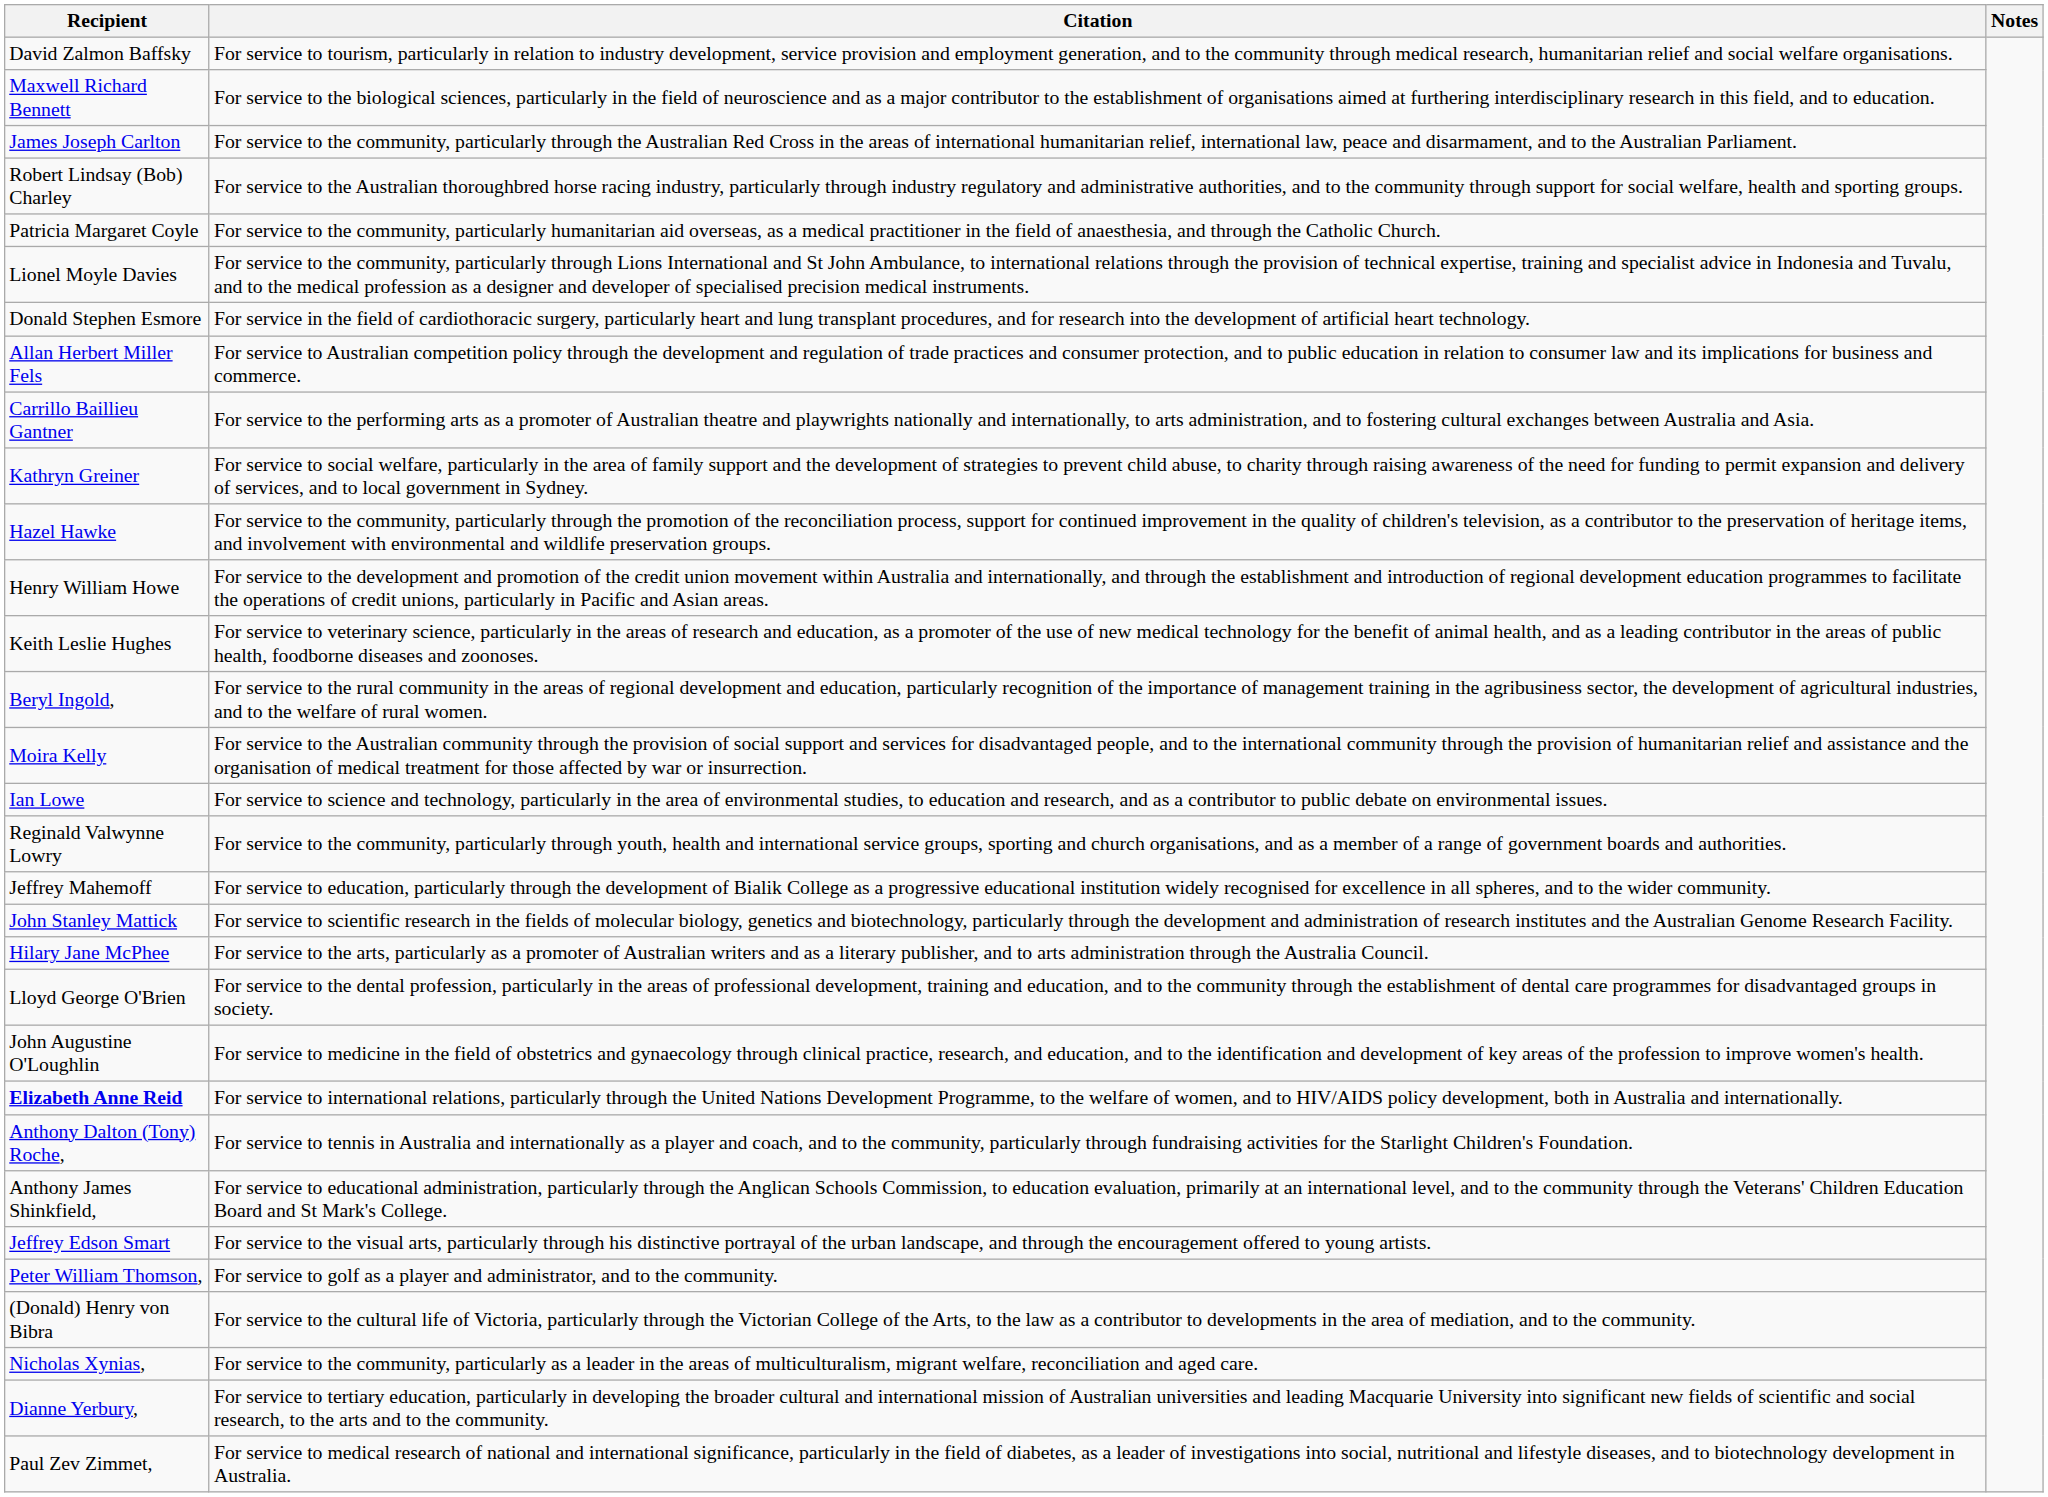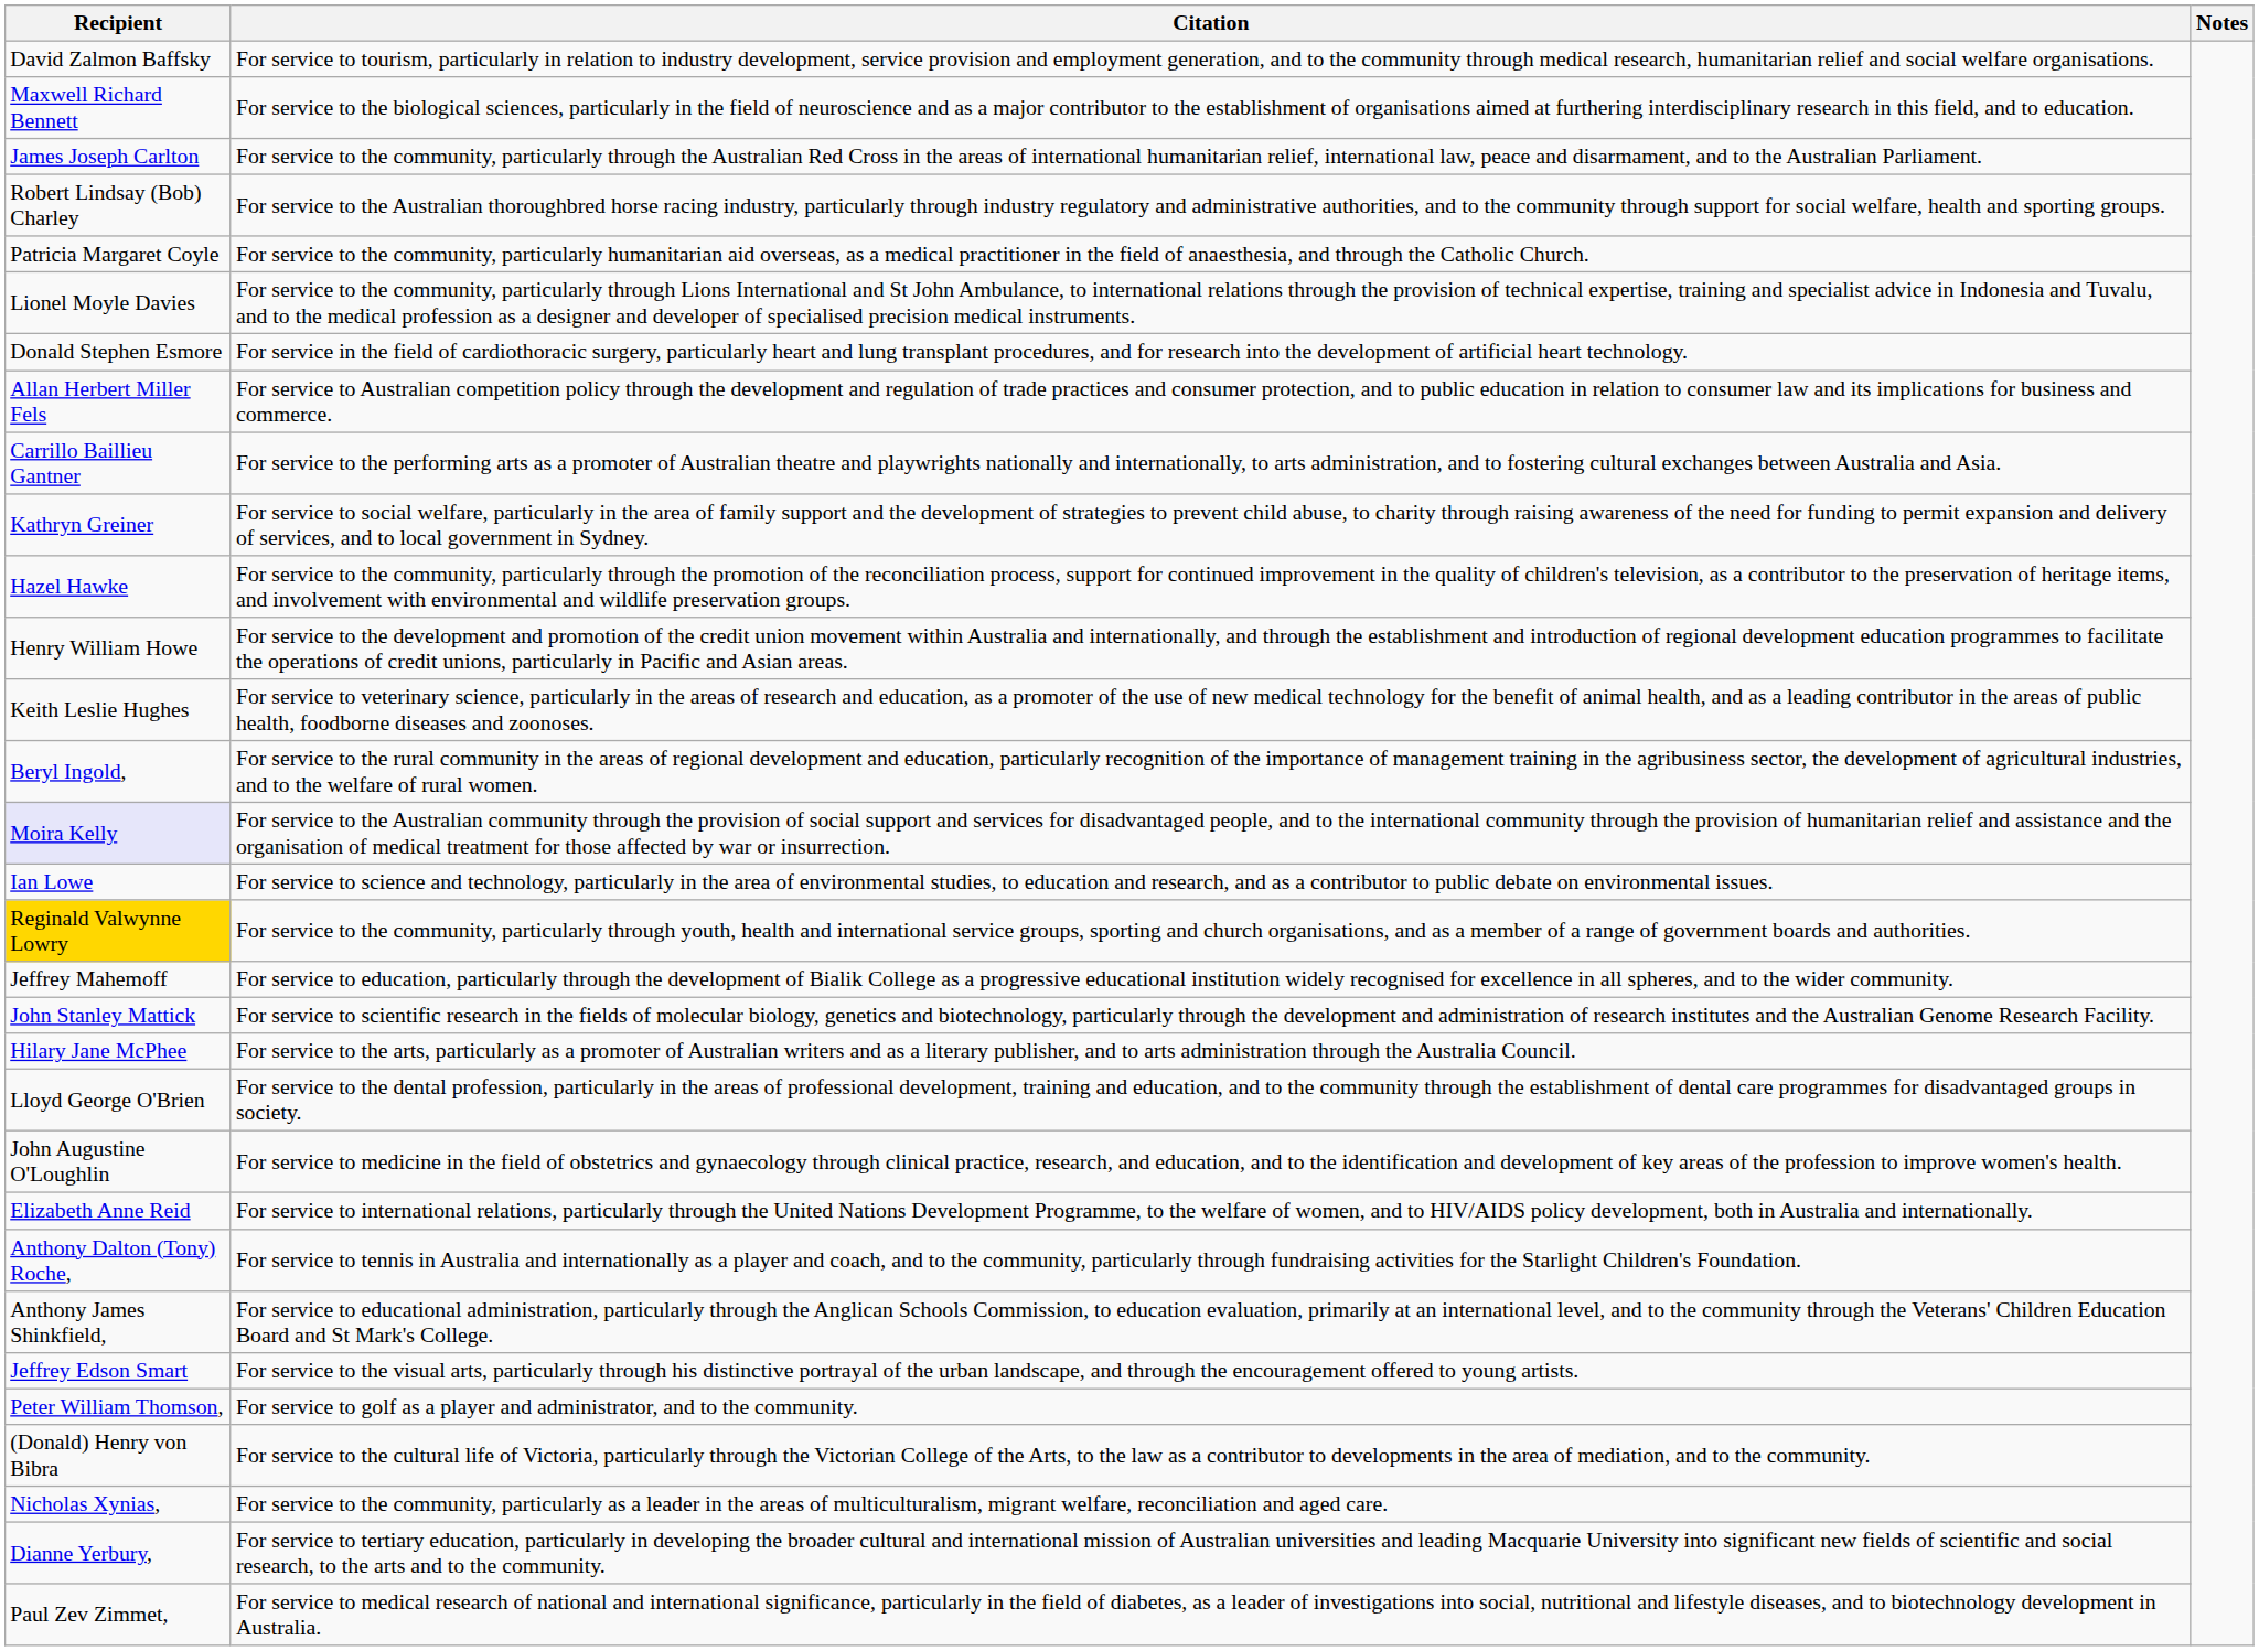Moira Kelly | Recipient: no background -> lavender background
Reginald Valwynne Lowry | Recipient: no background -> gold background
Elizabeth Anne Reid | Recipient: bold -> normal
